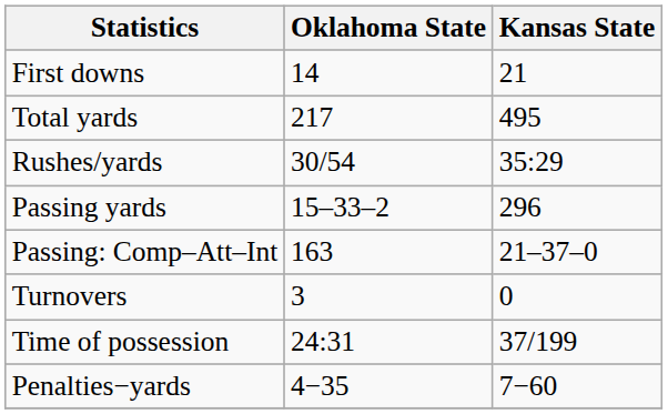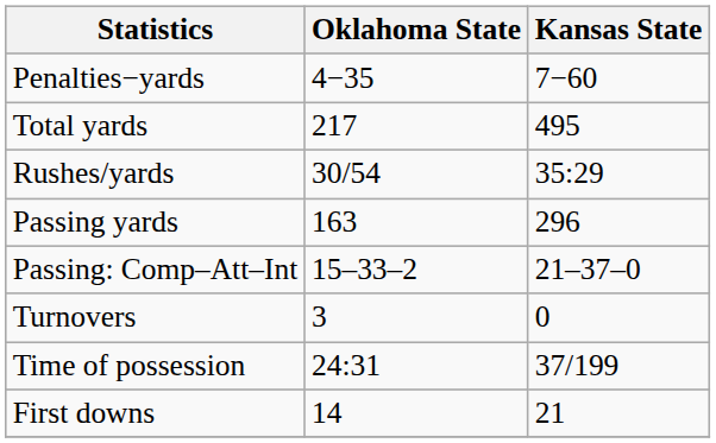rows swapped: First downs <-> Penalties−yards
Passing yards | Oklahoma State: 15–33–2 -> 163
Passing: Comp–Att–Int | Oklahoma State: 163 -> 15–33–2
